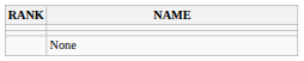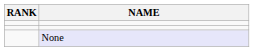row 4 | NAME: no background -> lavender background
